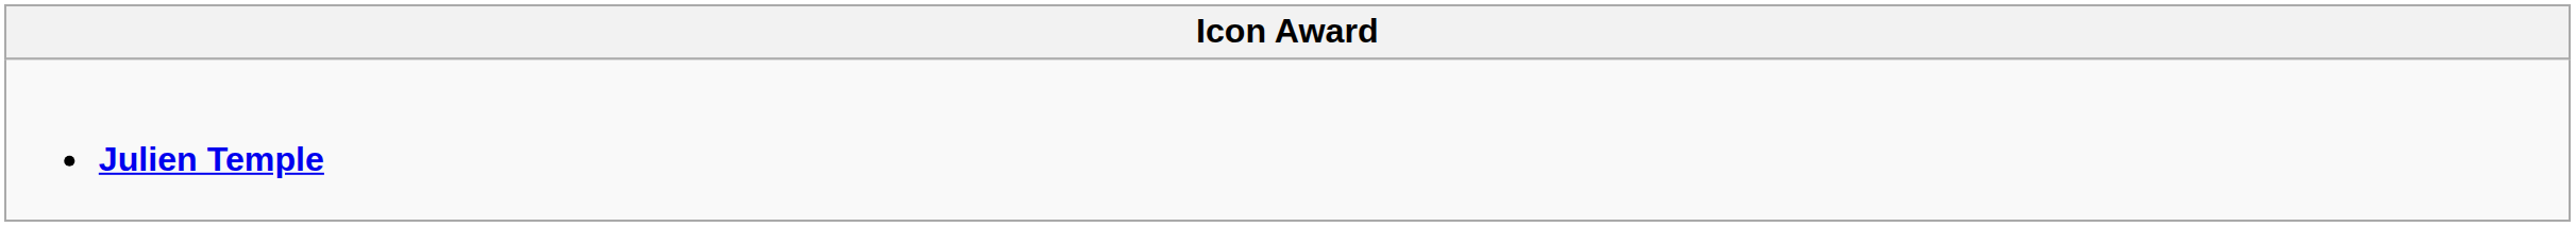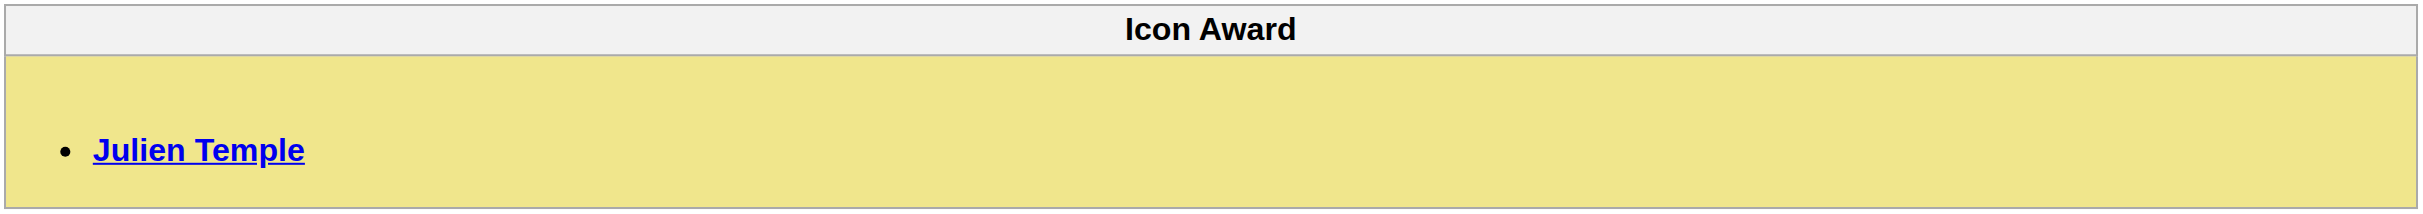row 2 | column 1: no background -> khaki background
